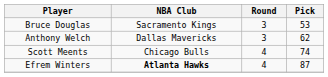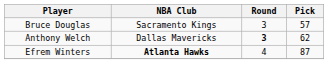Bruce Douglas | Pick: 53 -> 57
Anthony Welch | Round: normal -> bold
- row: Scott Meents | Chicago Bulls | 4 | 74
